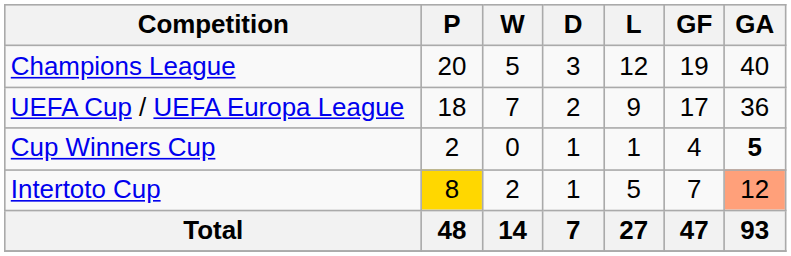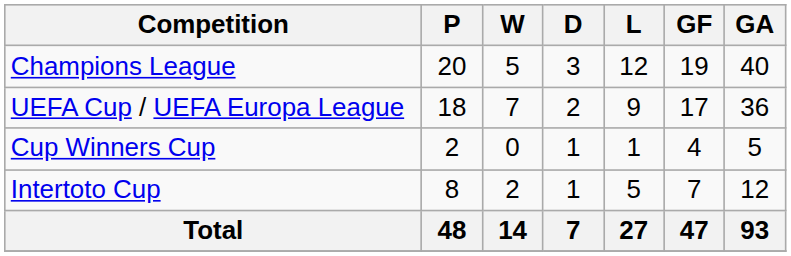Cup Winners Cup | GA: bold -> normal
Intertoto Cup | P: gold background -> no background
Intertoto Cup | GA: lightsalmon background -> no background
